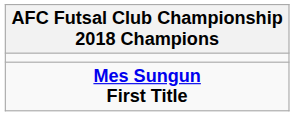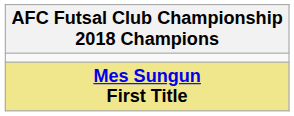row 3 | column 1: no background -> khaki background
